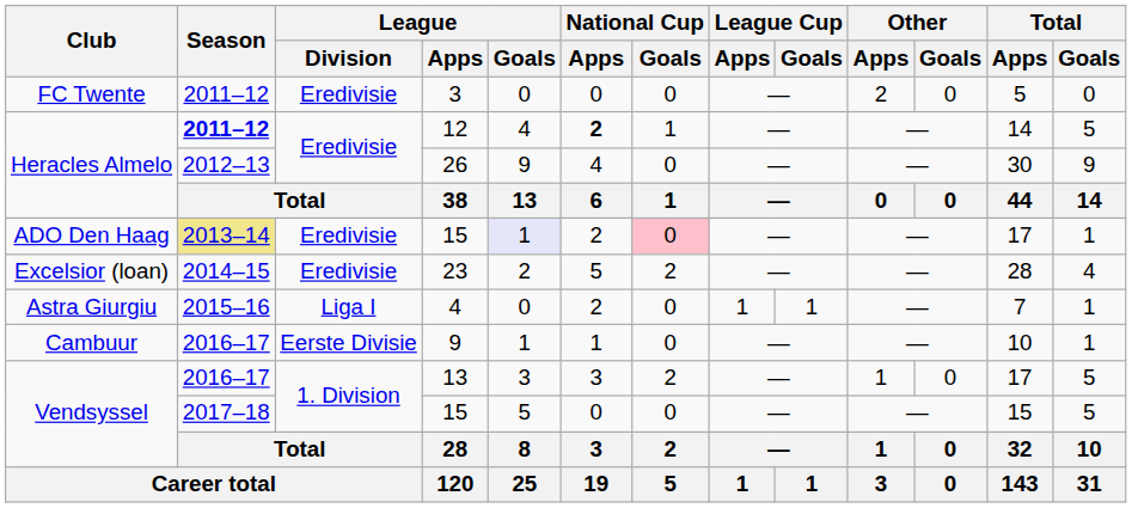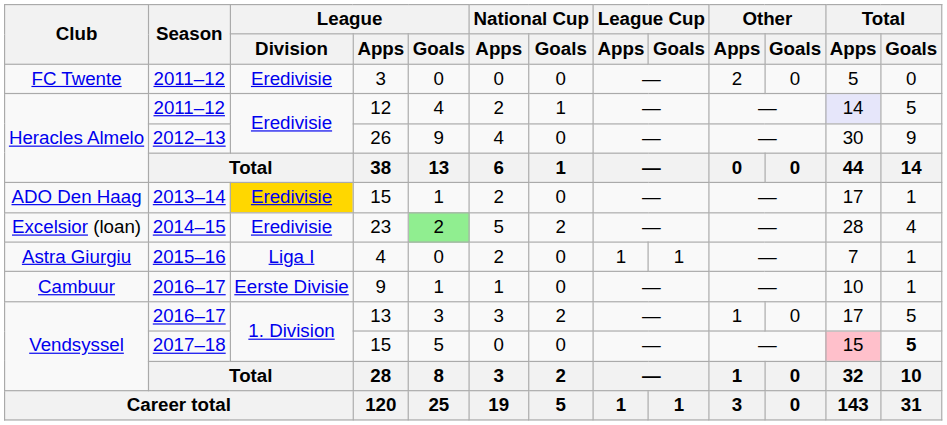12 | Season: bold -> normal
12 | National Cup / Apps: bold -> normal
12 | Total / Apps: no background -> lavender background
ADO Den Haag / 15 | Season: khaki background -> no background
ADO Den Haag / 15 | League / Division: no background -> gold background
ADO Den Haag / 15 | League / Goals: lavender background -> no background
ADO Den Haag / 15 | National Cup / Goals: pink background -> no background
23 | League / Goals: no background -> lightgreen background
Vendsyssel / 15 | Total / Apps: no background -> pink background
Vendsyssel / 15 | Total / Goals: normal -> bold
